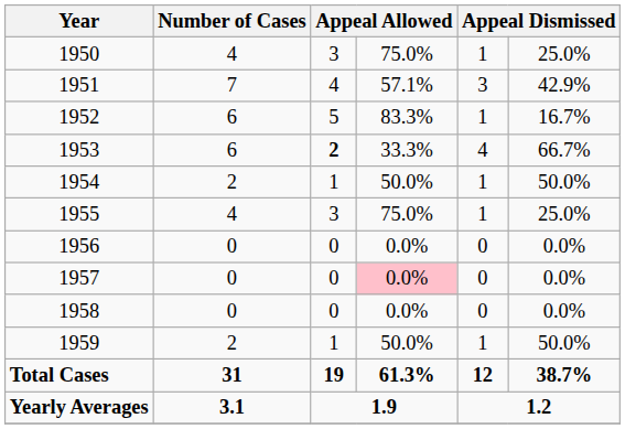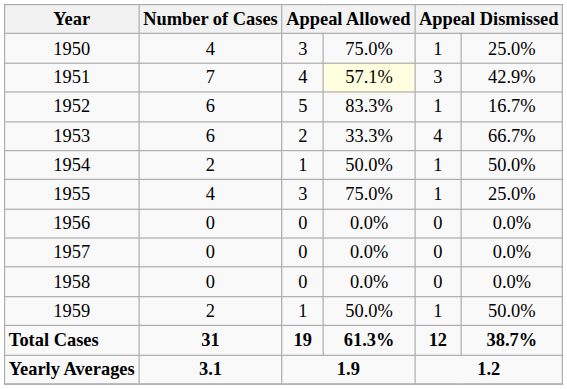1951 | column 4: no background -> lightyellow background
1953 | column 3: bold -> normal
1957 | column 4: pink background -> no background
